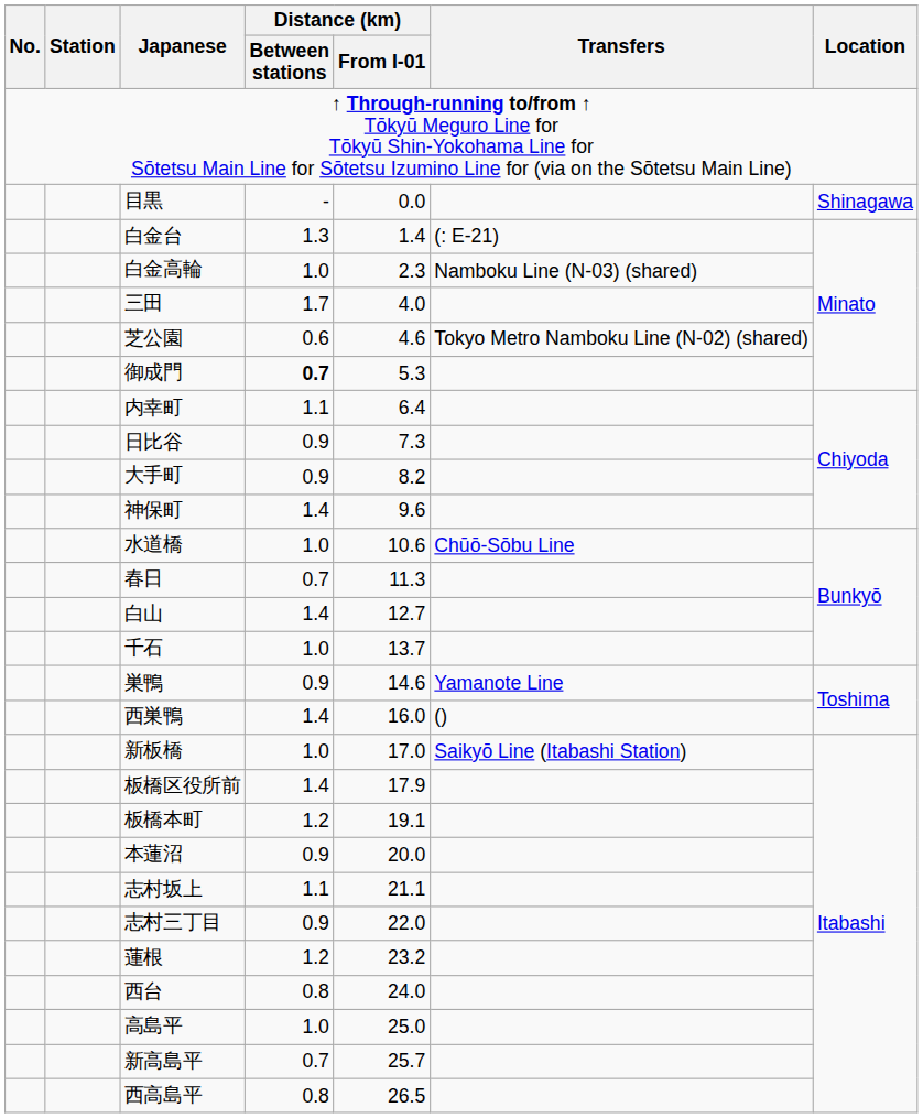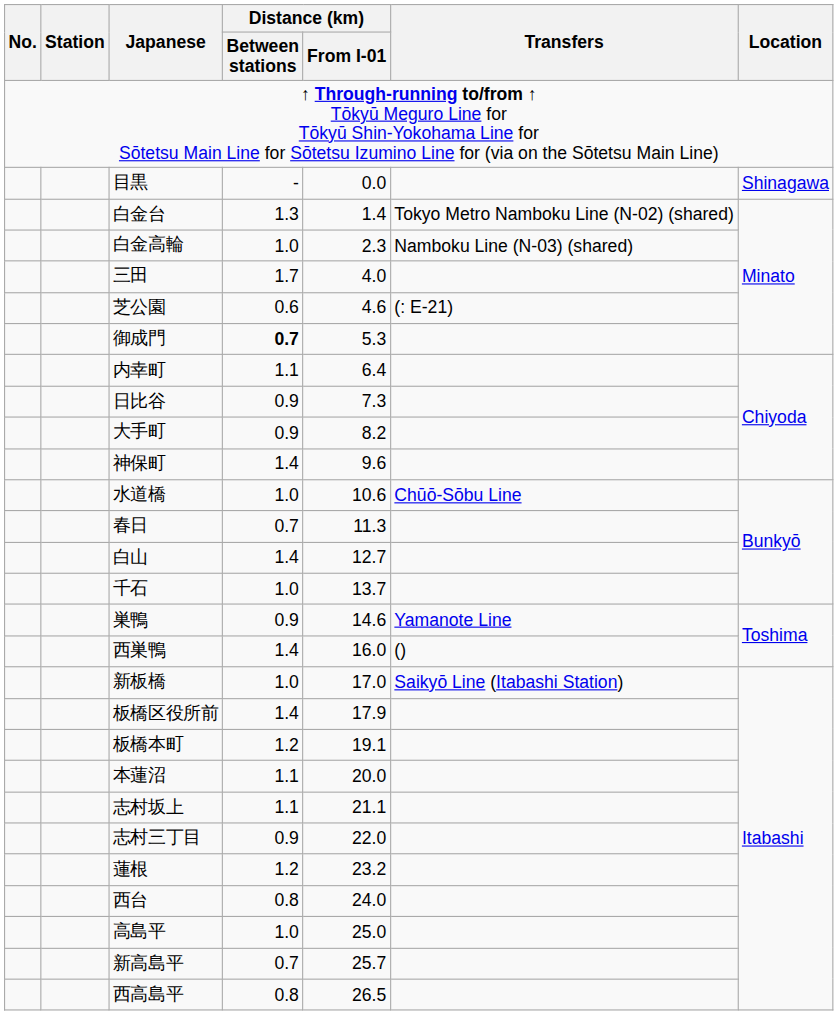白金台 | Transfers: (: E-21) -> Tokyo Metro Namboku Line (N-02) (shared)
芝公園 | Transfers: Tokyo Metro Namboku Line (N-02) (shared) -> (: E-21)
本蓮沼 | Distance (km) / Between stations: 0.9 -> 1.1
